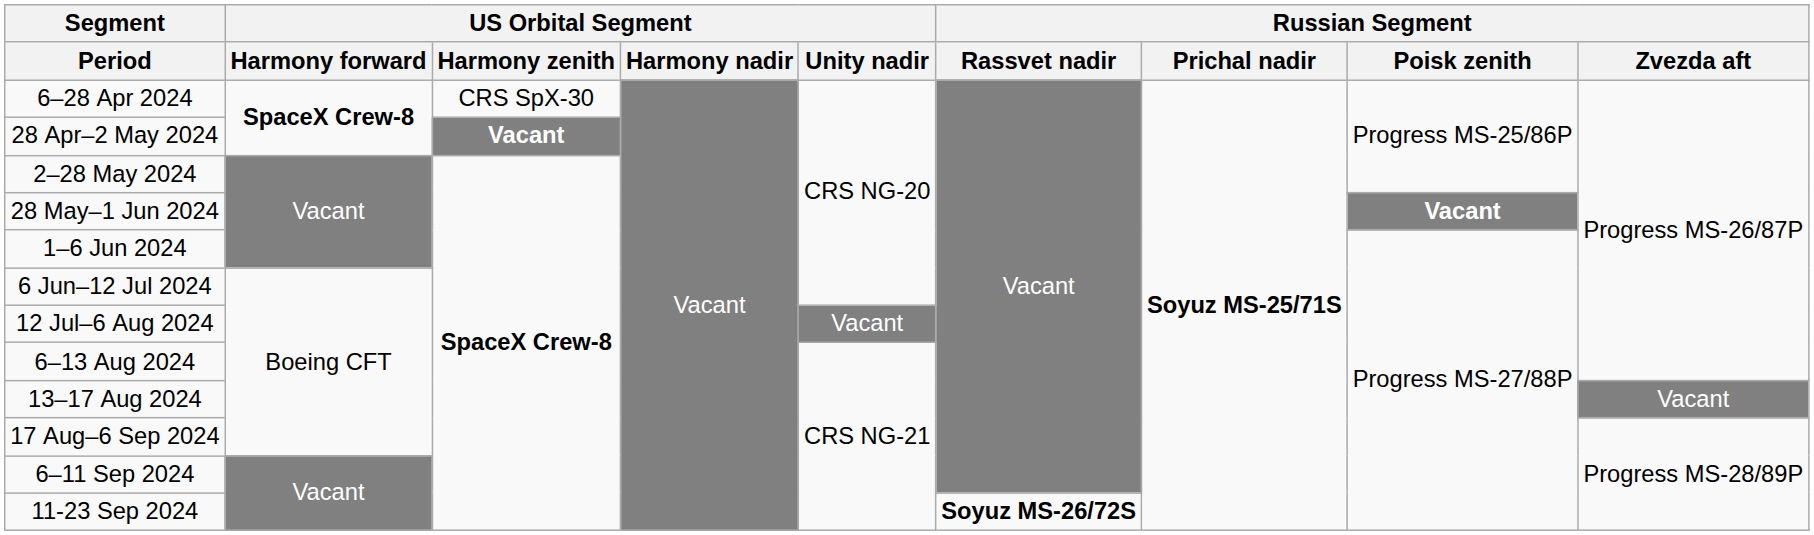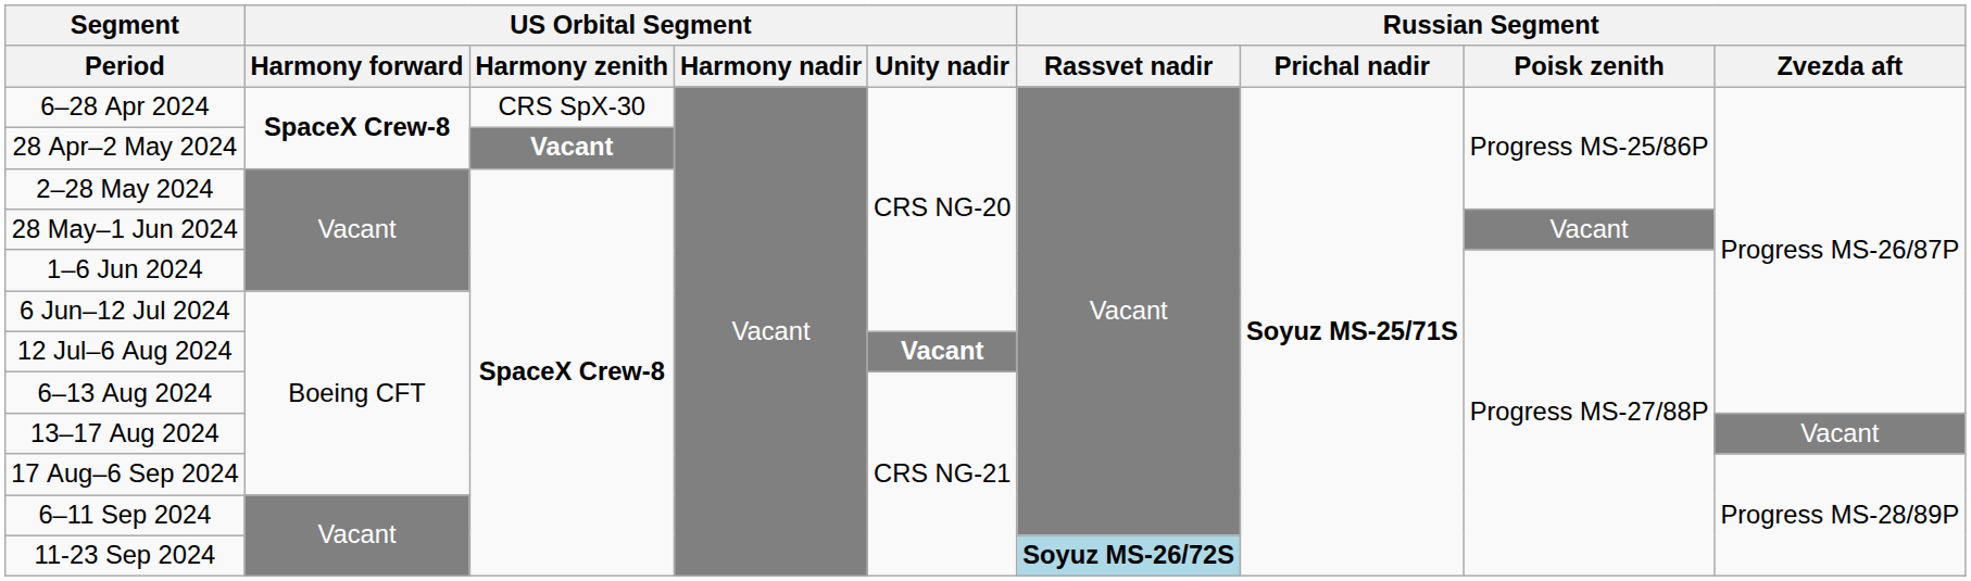28 May–1 Jun 2024 | Russian Segment / Poisk zenith: bold -> normal
12 Jul–6 Aug 2024 | US Orbital Segment / Unity nadir: normal -> bold
11-23 Sep 2024 | Russian Segment / Rassvet nadir: no background -> lightblue background
